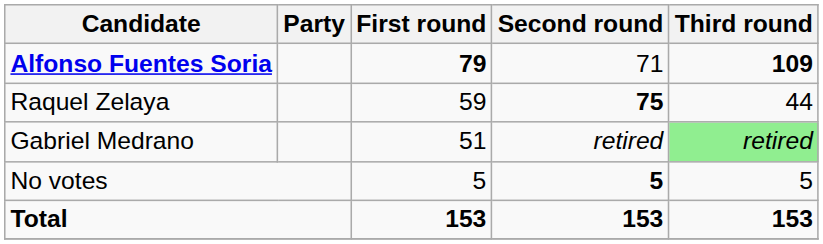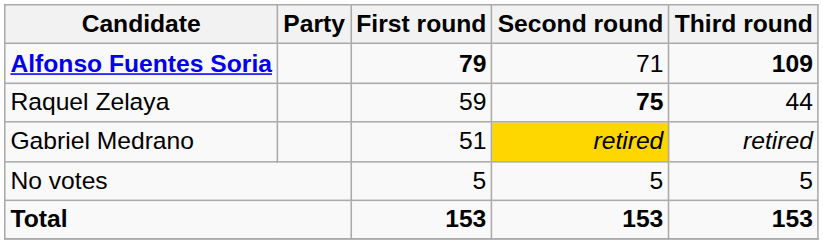Gabriel Medrano | Second round: no background -> gold background
Gabriel Medrano | Third round: lightgreen background -> no background
No votes | Second round: bold -> normal
